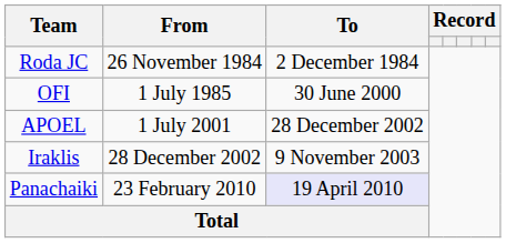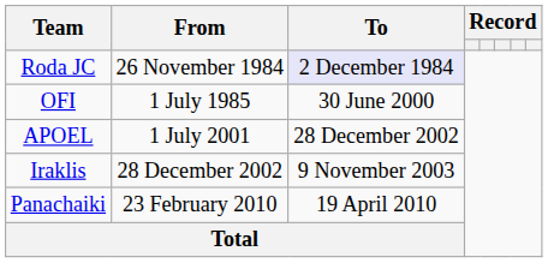Roda JC | To: no background -> lavender background
Panachaiki | To: lavender background -> no background
